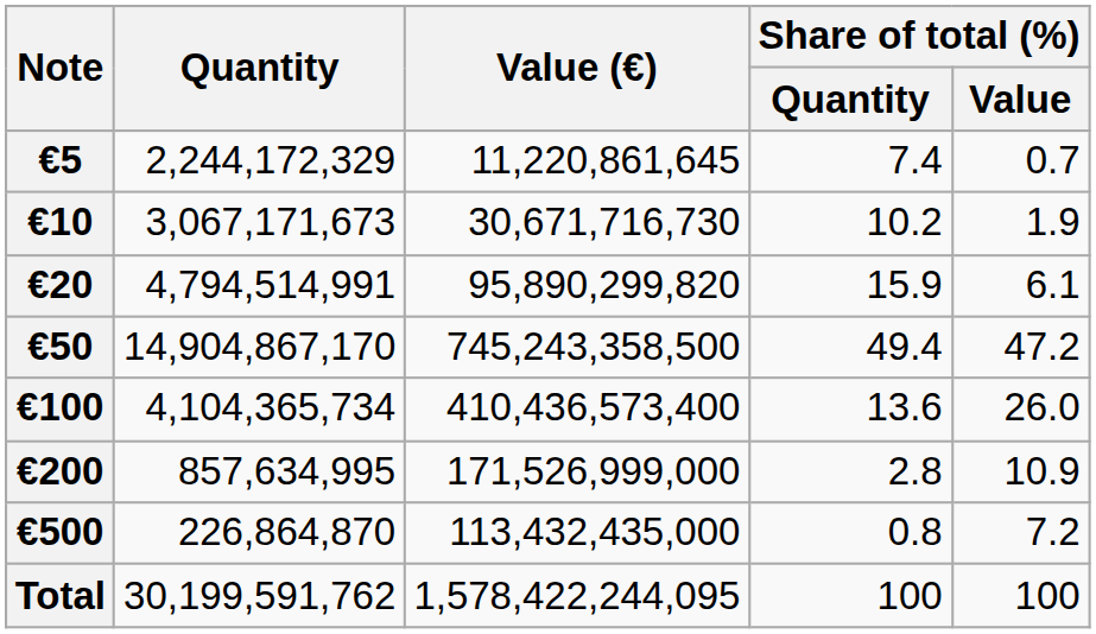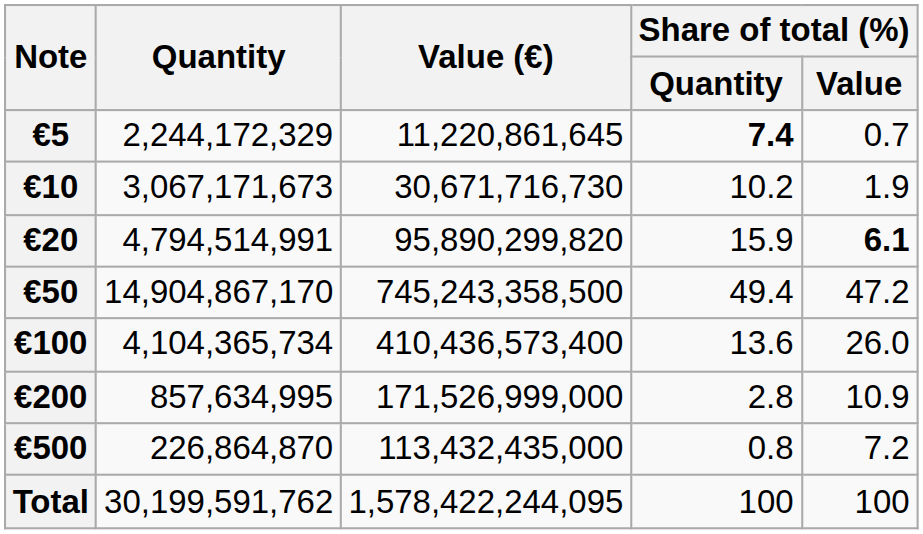€5 | Share of total (%) / Quantity: normal -> bold
€20 | Share of total (%) / Value: normal -> bold
